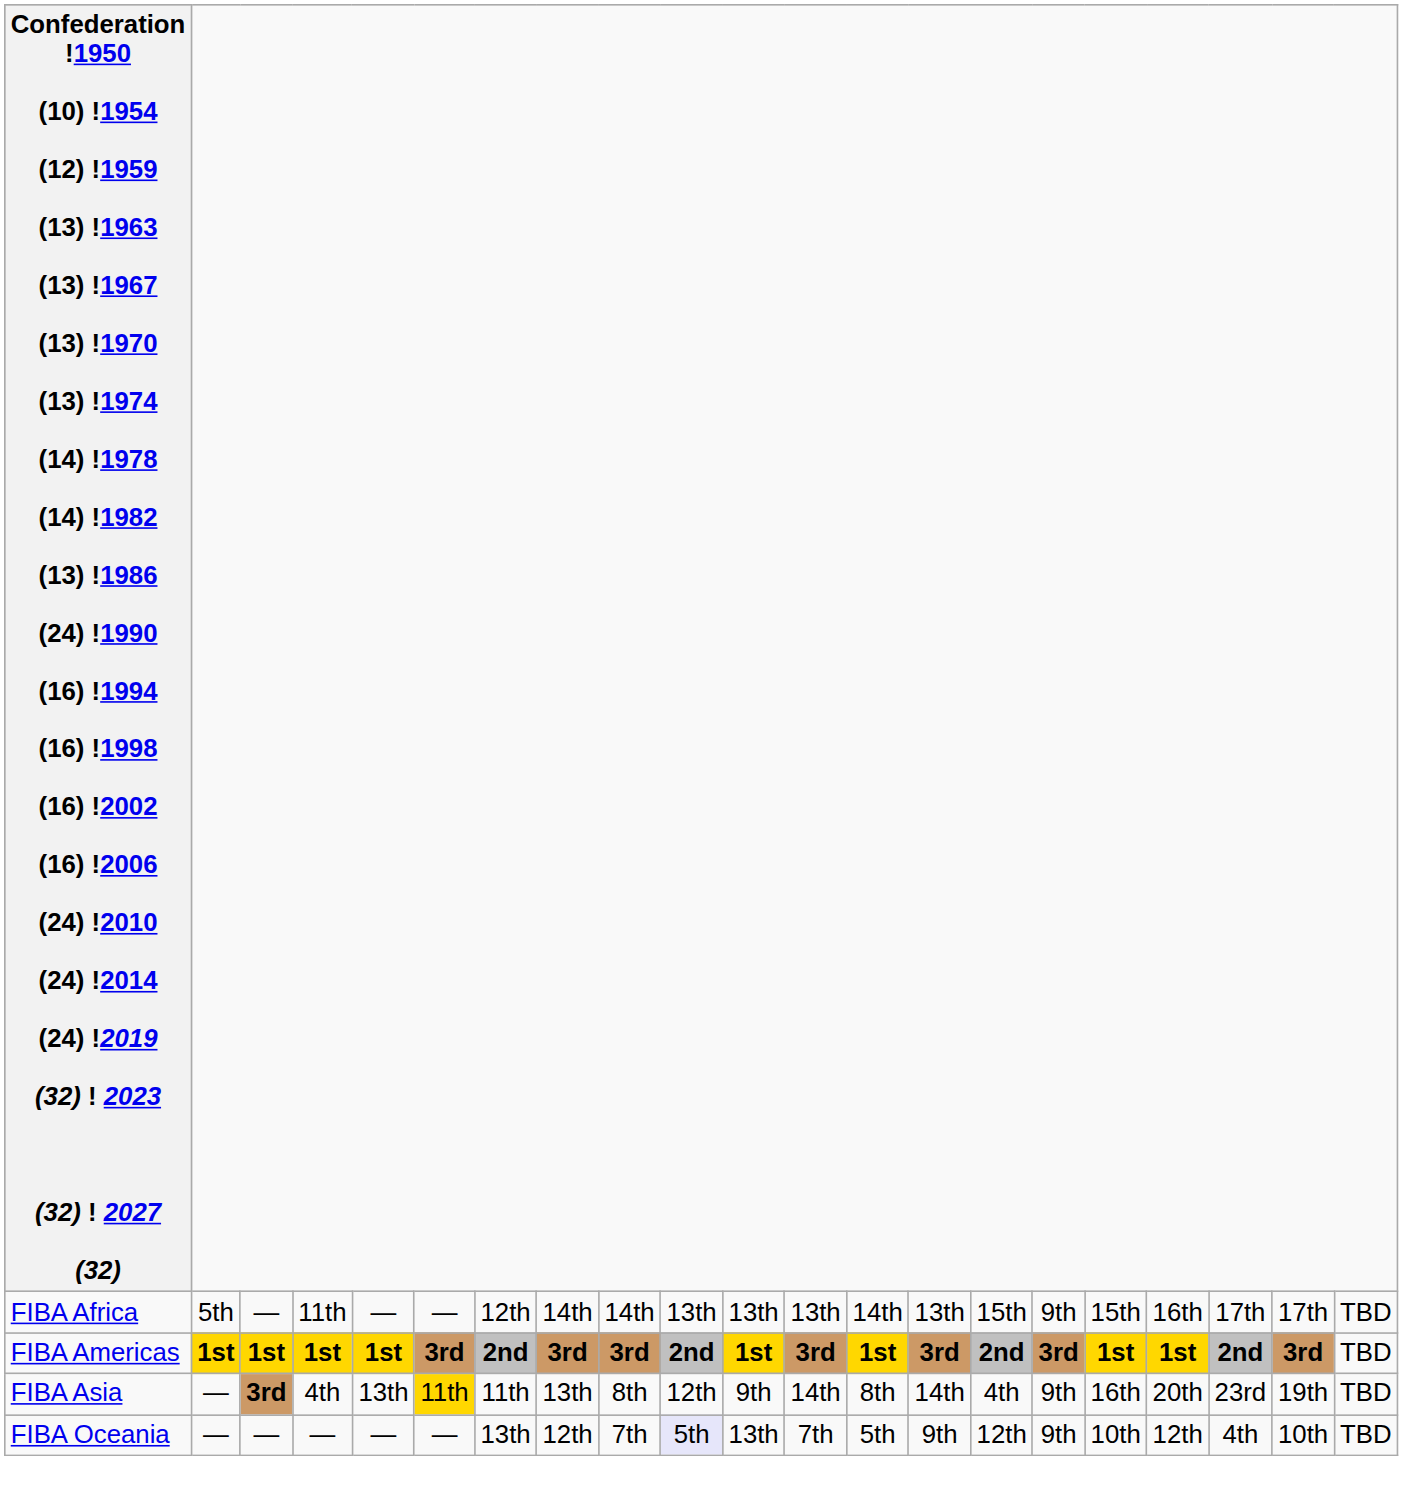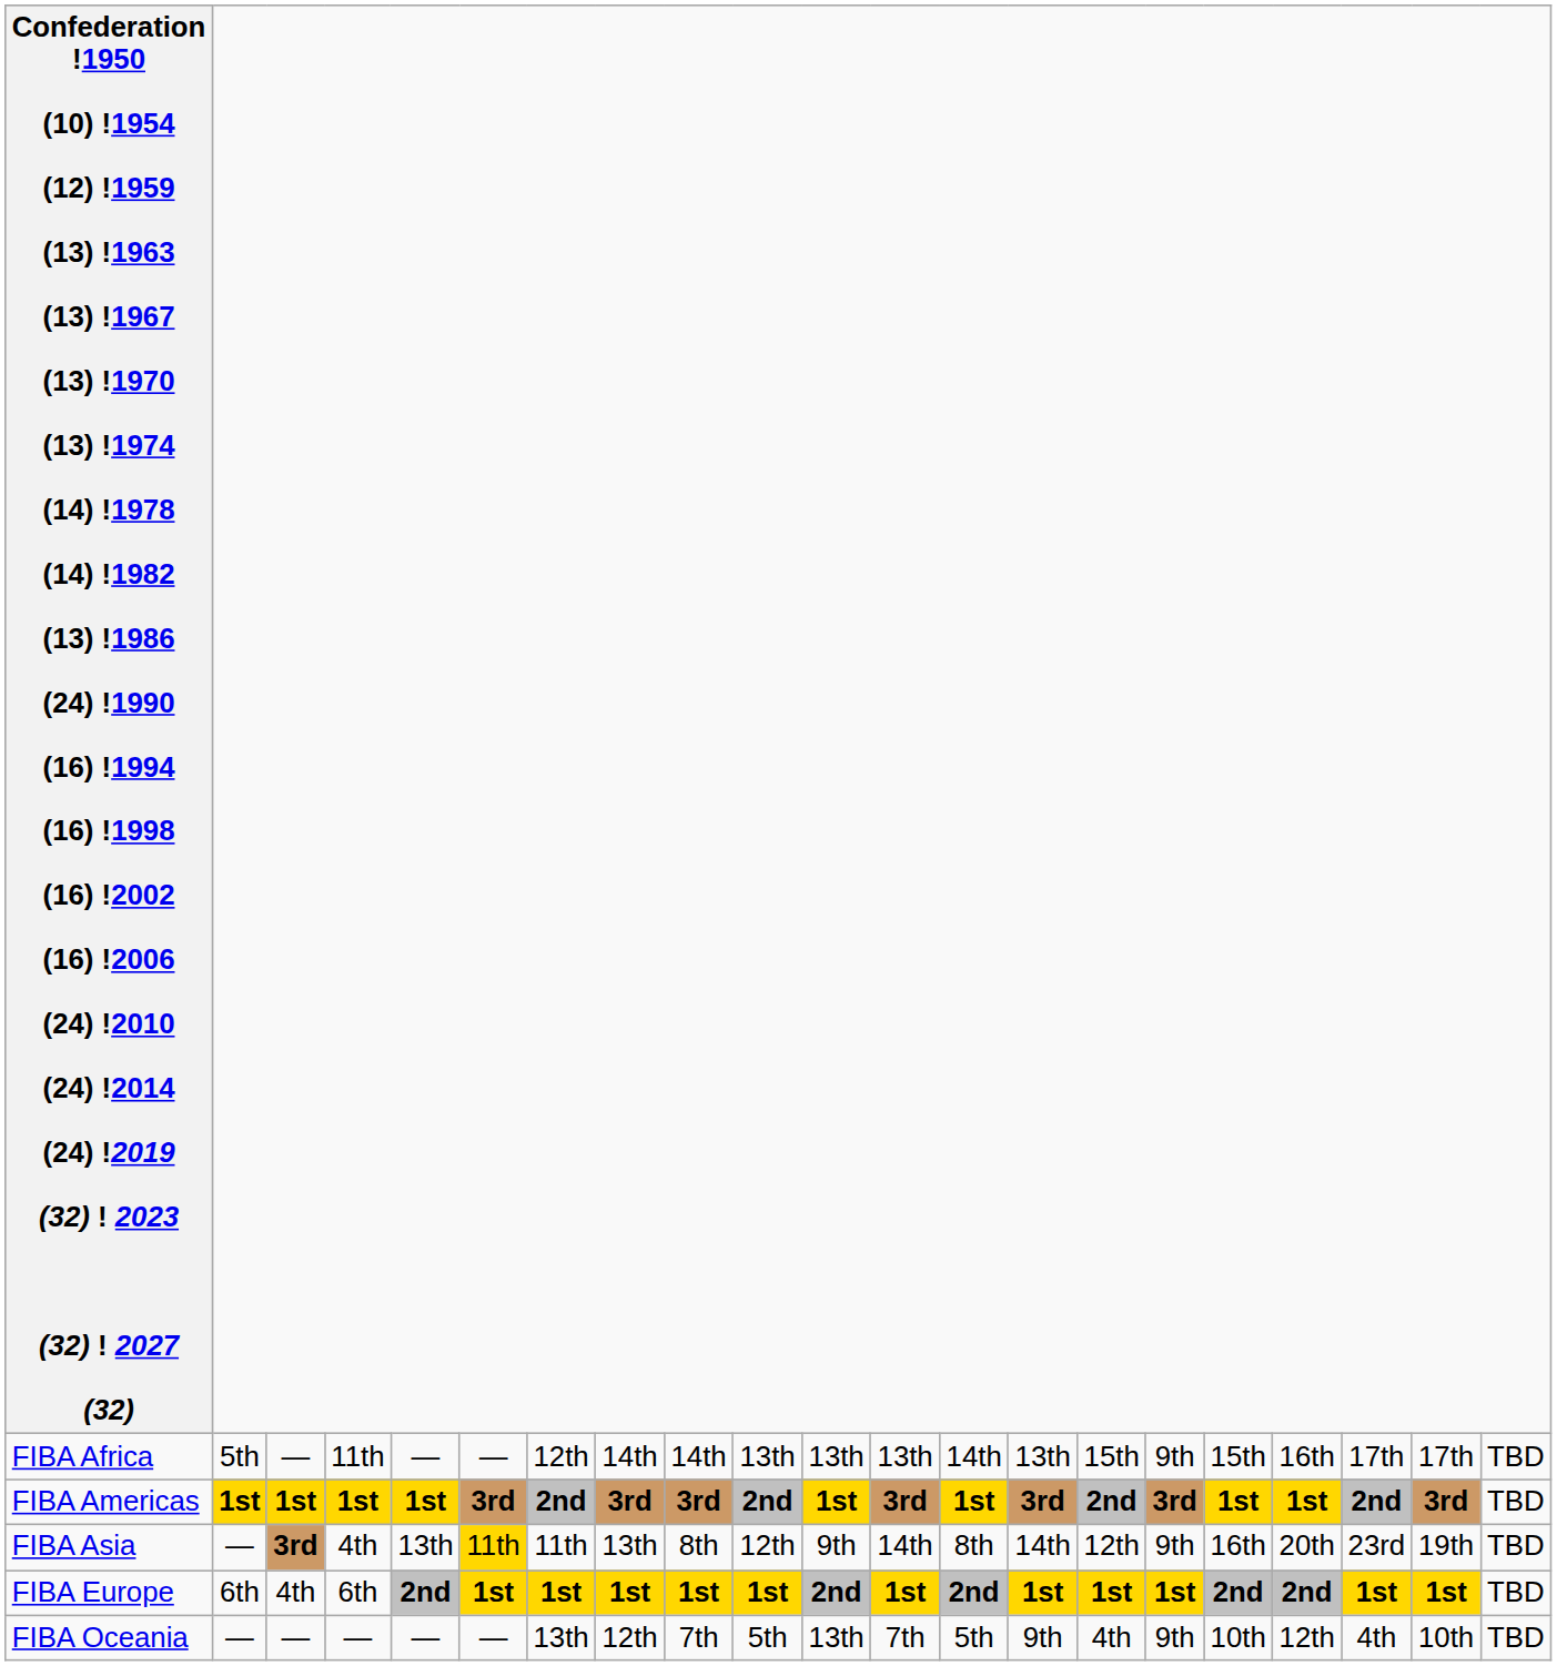FIBA Asia | column 15: 4th -> 12th
+ row: FIBA Europe | 6th | 4th | 6th | 2nd | 1st | 1st | 1st | 1st | 1st | 2nd | 1st | 2nd | 1st | 1st | 1st | 2nd | 2nd | 1st | 1st | TBD
FIBA Oceania | column 10: lavender background -> no background
FIBA Oceania | column 15: 12th -> 4th
